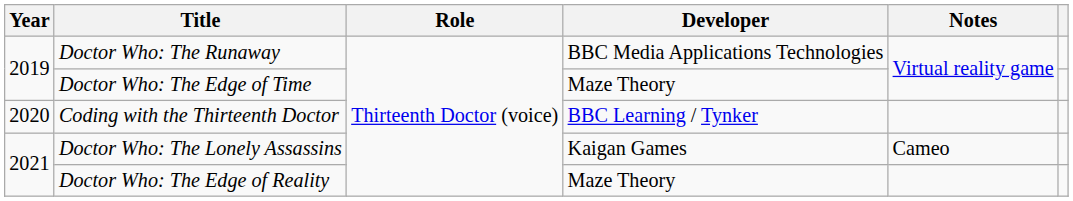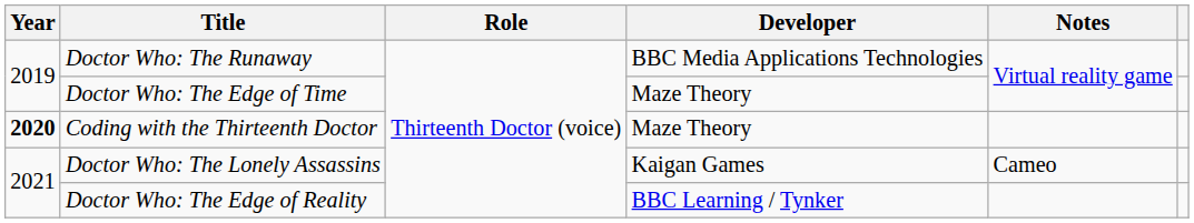Coding with the Thirteenth Doctor | Year: normal -> bold
Coding with the Thirteenth Doctor | Developer: BBC Learning / Tynker -> Maze Theory
Doctor Who: The Edge of Reality | Developer: Maze Theory -> BBC Learning / Tynker
